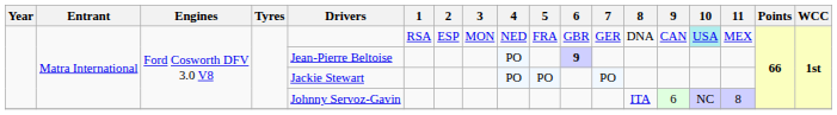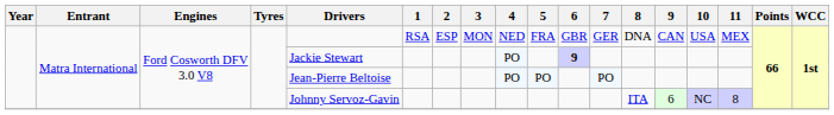row 2 | 10: paleturquoise background -> no background
row 3 | Drivers: Jean-Pierre Beltoise -> Jackie Stewart
row 4 | Drivers: Jackie Stewart -> Jean-Pierre Beltoise
